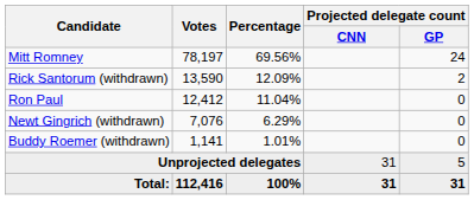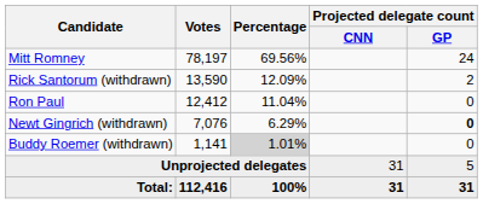Newt Gingrich (withdrawn) | Projected delegate count / GP: normal -> bold
Buddy Roemer (withdrawn) | Percentage: no background -> lightgrey background
